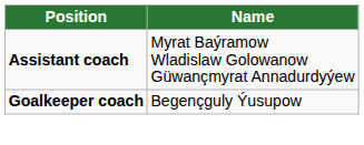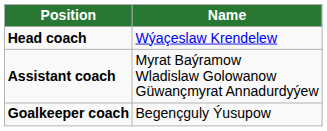+ row: Head coach | Wýaçeslaw Krendelew
